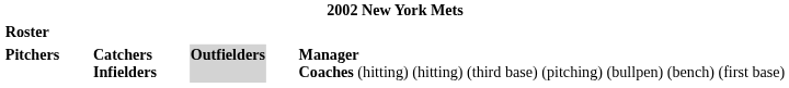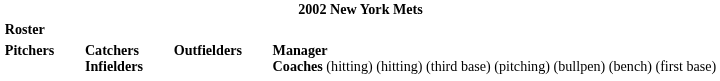Pitchers | column 3: lightgrey background -> no background
